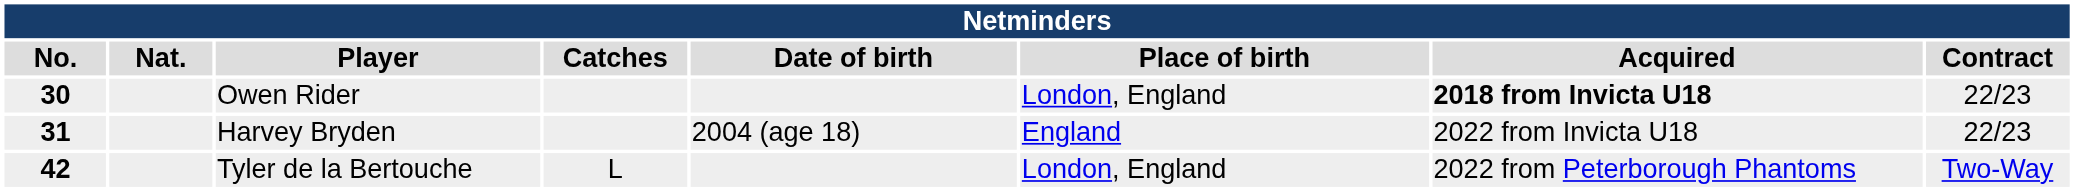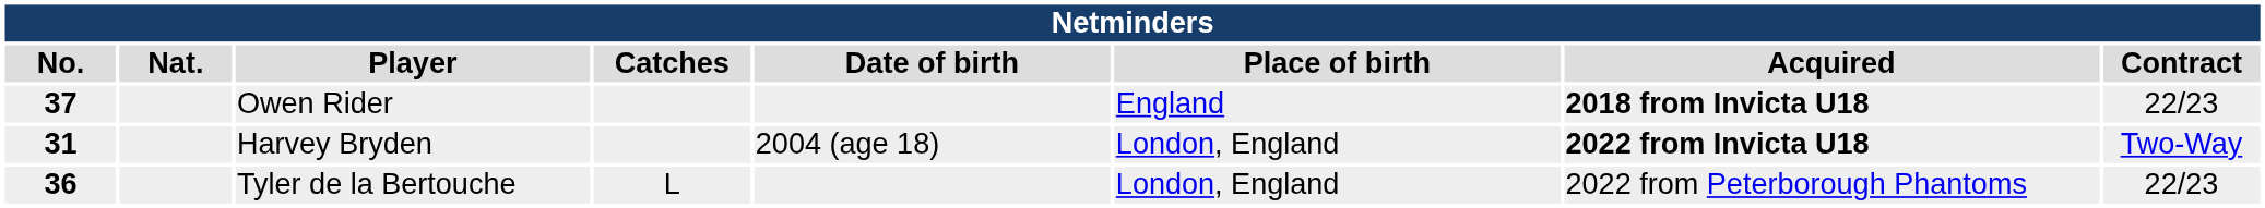Owen Rider | No.: 30 -> 37
Owen Rider | Place of birth: London, England -> England
Harvey Bryden | Place of birth: England -> London, England
Harvey Bryden | Acquired: normal -> bold
Harvey Bryden | Contract: 22/23 -> Two-Way
Tyler de la Bertouche | No.: 42 -> 36
Tyler de la Bertouche | Contract: Two-Way -> 22/23
